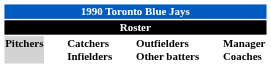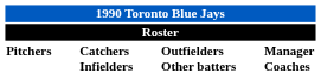Pitchers | column 1: lightgrey background -> no background
